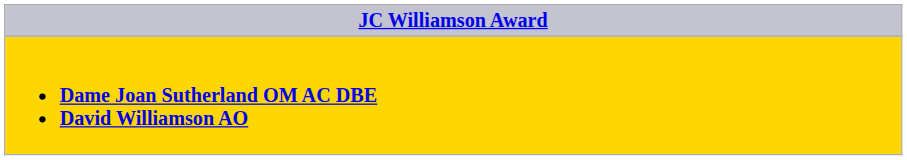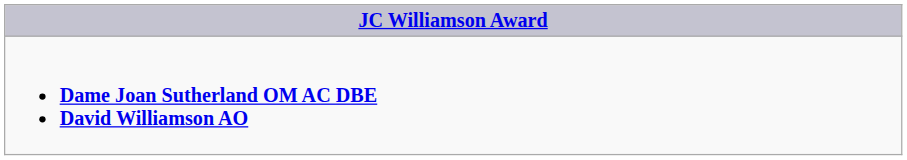row 2 | column 1: gold background -> no background
